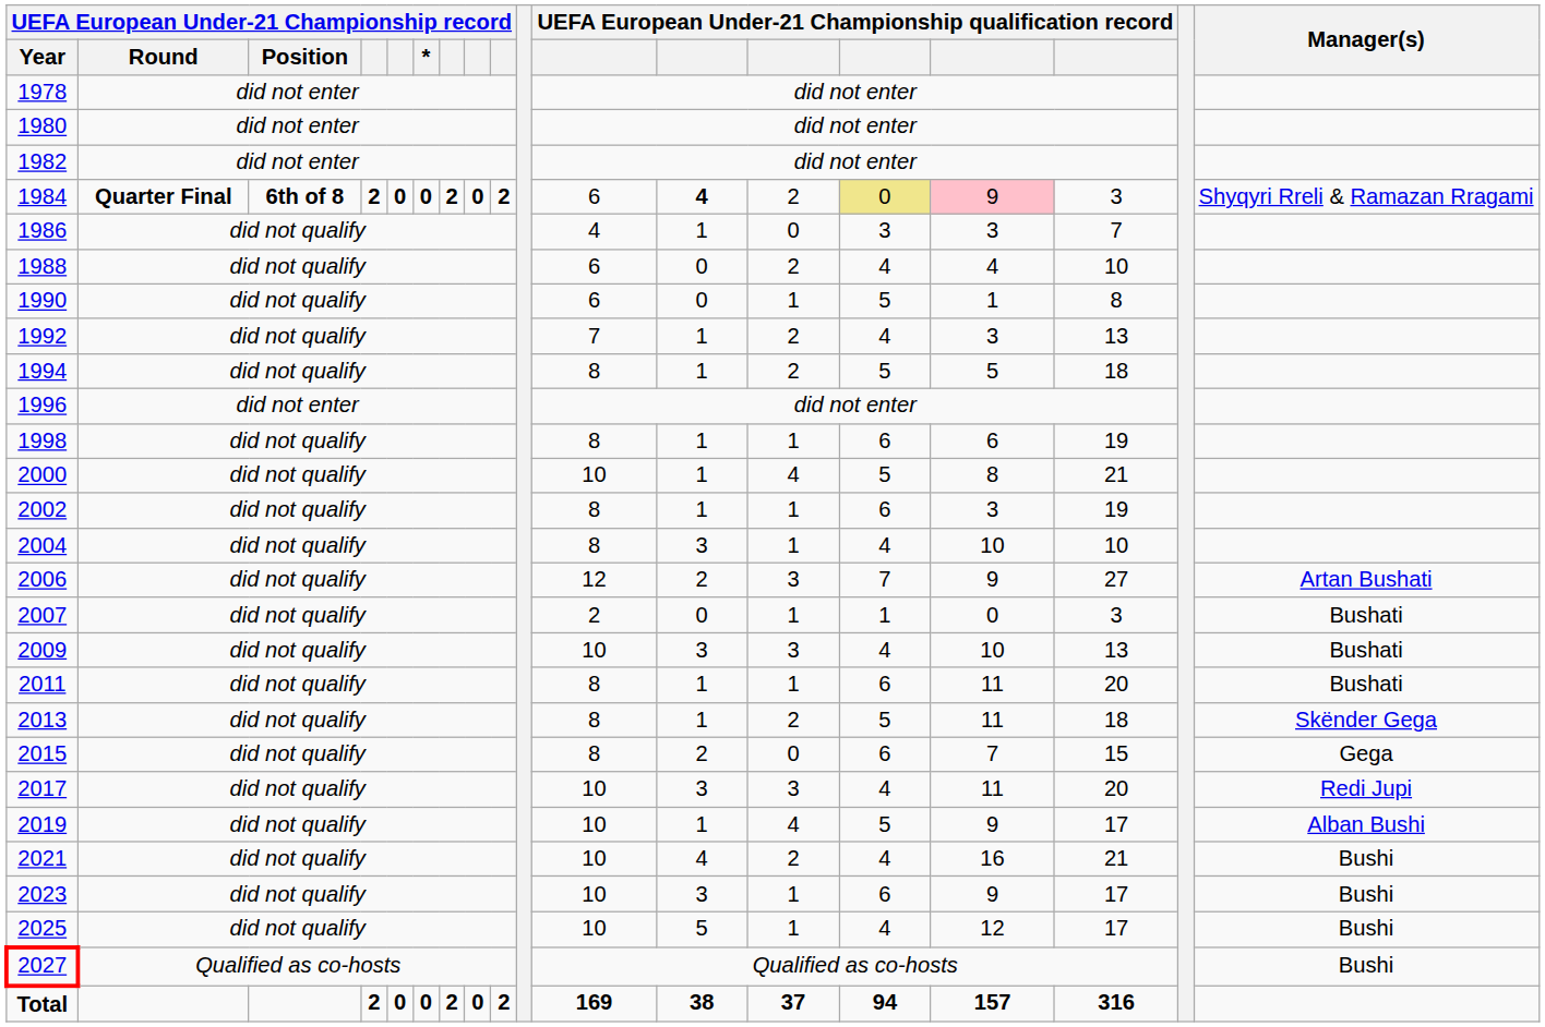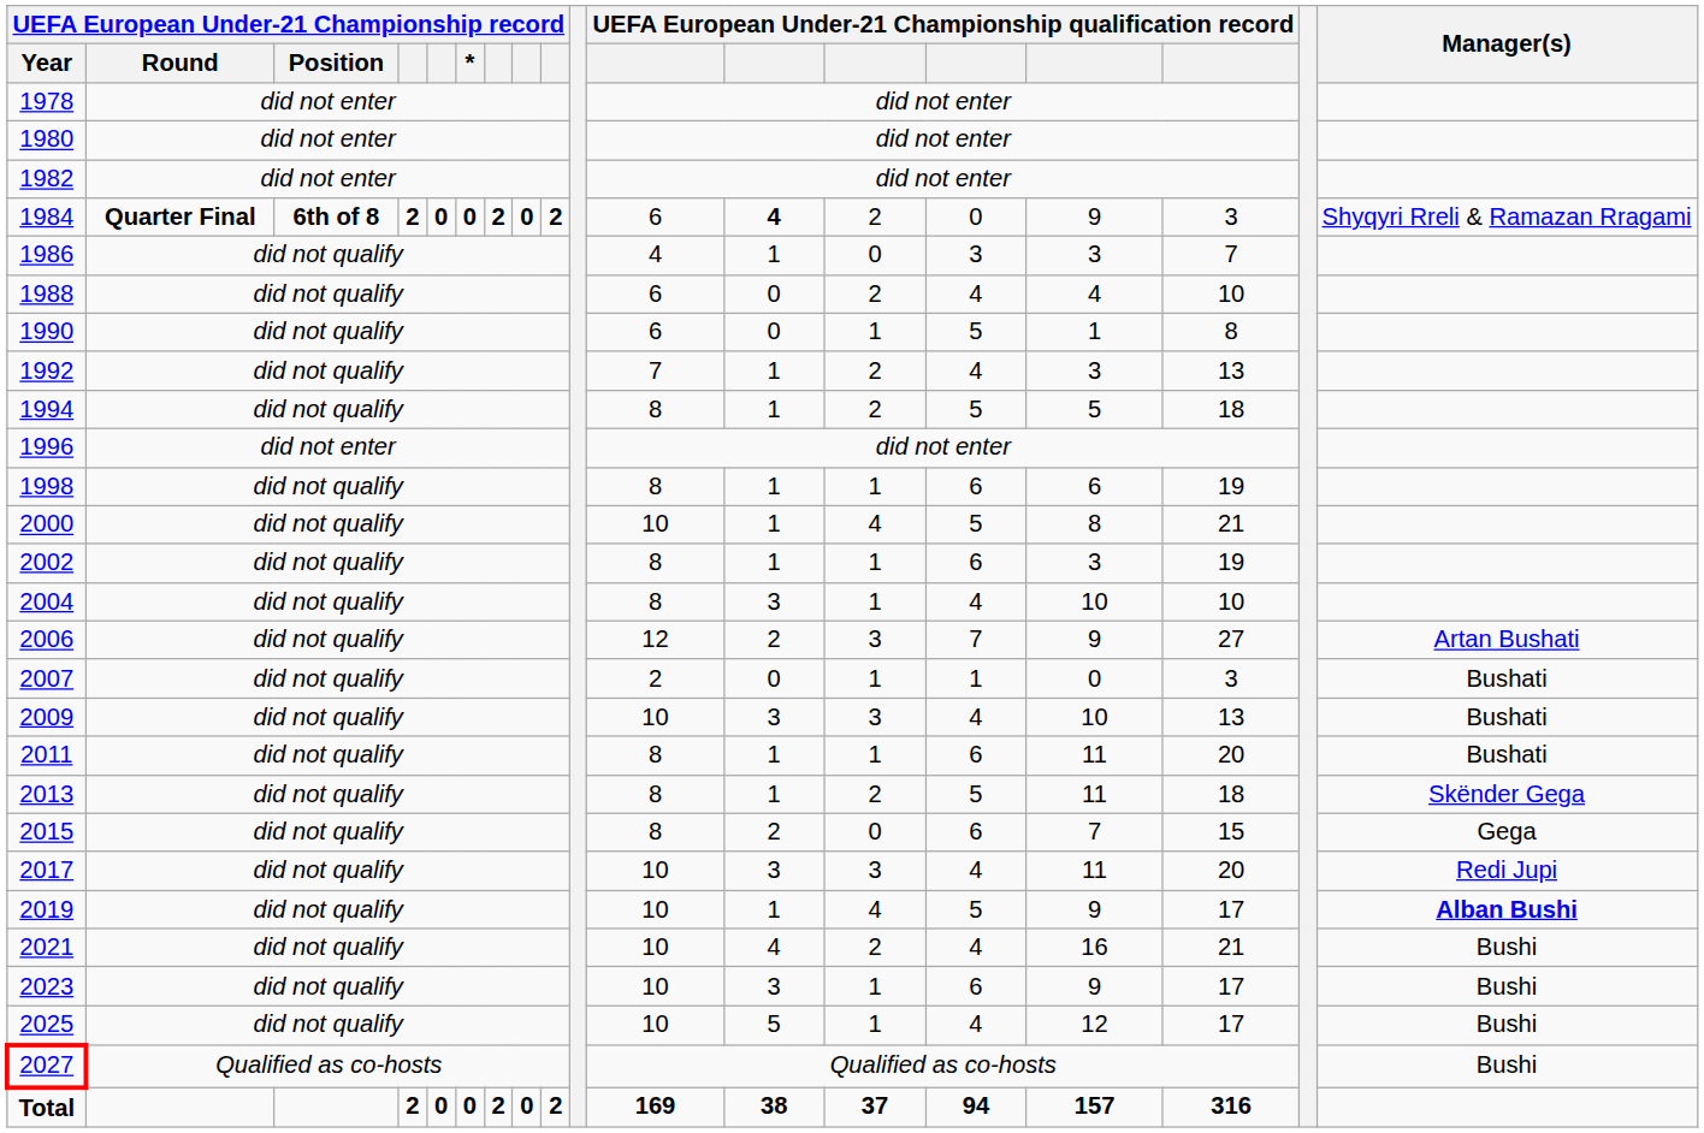1984 | column 14: khaki background -> no background
1984 | column 15: pink background -> no background
2019 | Manager(s): normal -> bold
